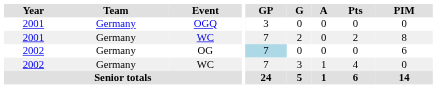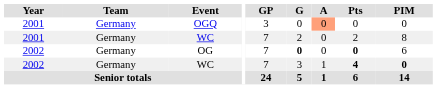OGQ | A: no background -> lightsalmon background
OG | GP: lightblue background -> no background
OG | G: normal -> bold
OG | Pts: normal -> bold
2002 / WC | Pts: normal -> bold
2002 / WC | PIM: normal -> bold
